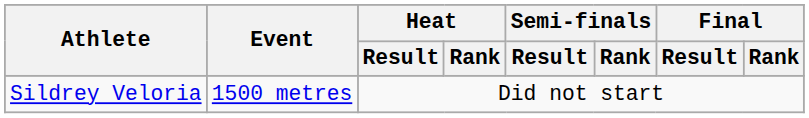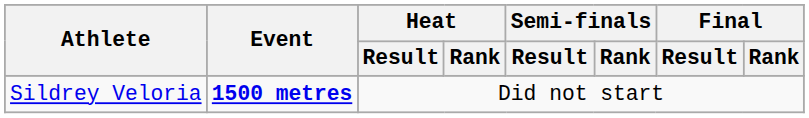Sildrey Veloria | Event: normal -> bold
